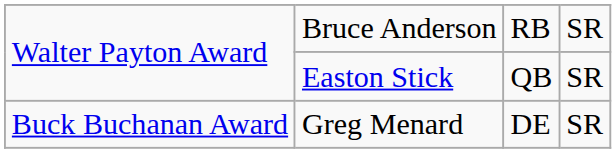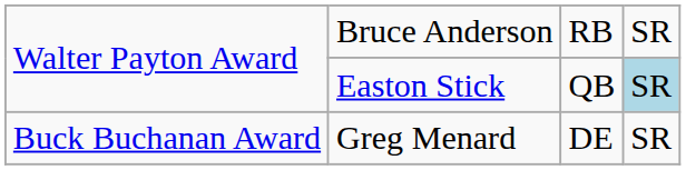Walter Payton Award / Easton Stick | column 4: no background -> lightblue background
